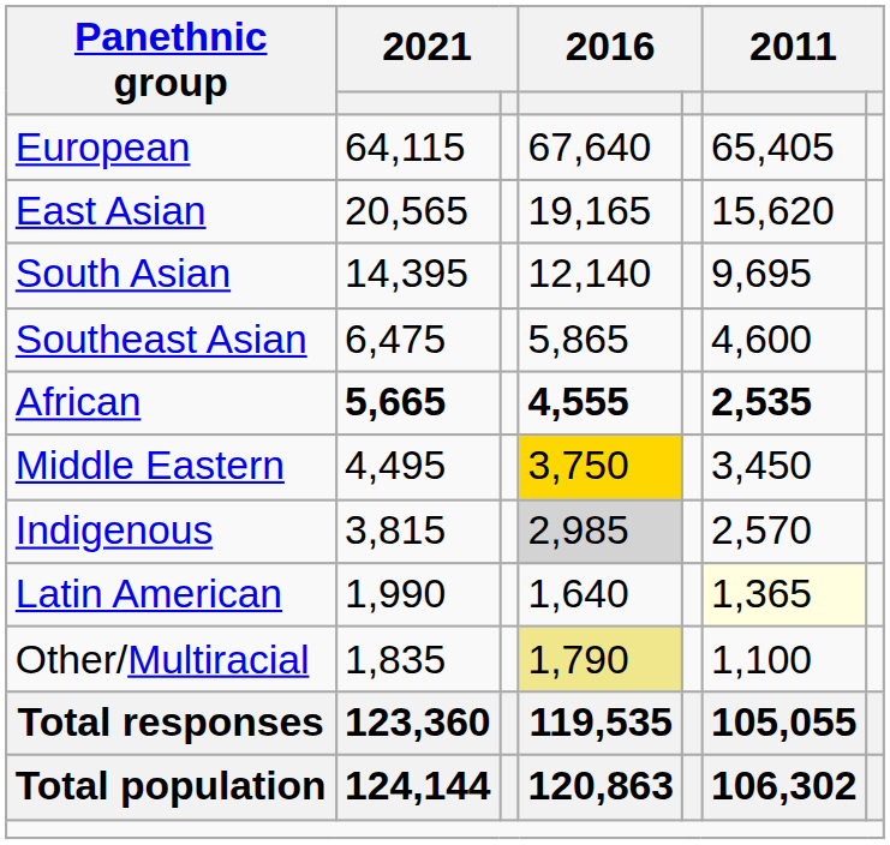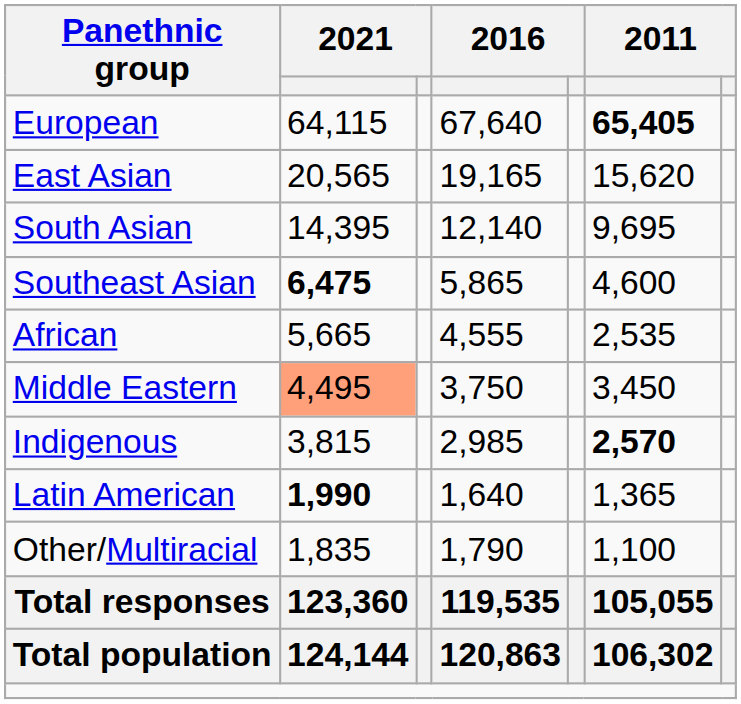European | column 6: normal -> bold
Southeast Asian | column 2: normal -> bold
African | column 2: bold -> normal
African | column 4: bold -> normal
African | column 6: bold -> normal
Middle Eastern | column 2: no background -> lightsalmon background
Middle Eastern | column 4: gold background -> no background
Indigenous | column 4: lightgrey background -> no background
Indigenous | column 6: normal -> bold
Latin American | column 2: normal -> bold
Latin American | column 6: lightyellow background -> no background
Other/Multiracial | column 4: khaki background -> no background
